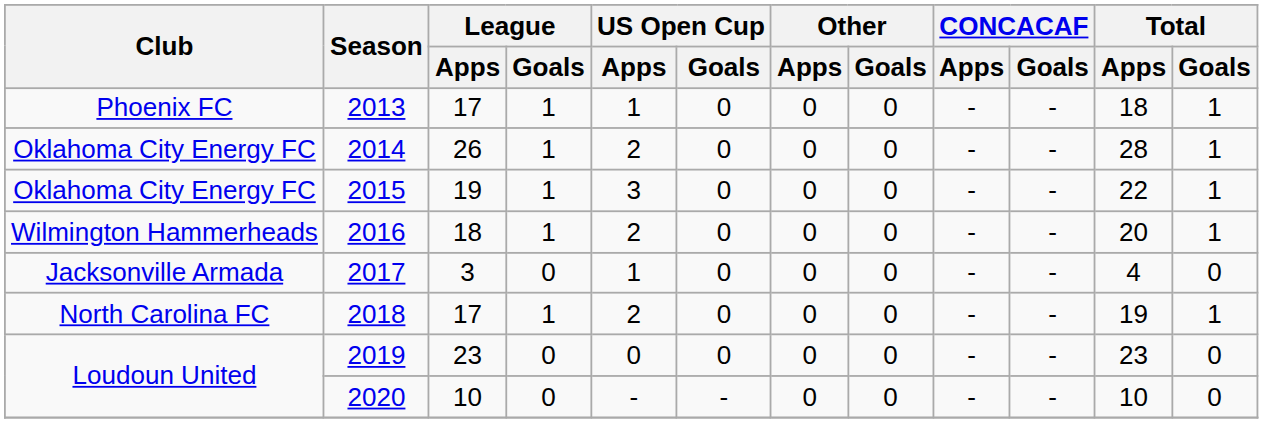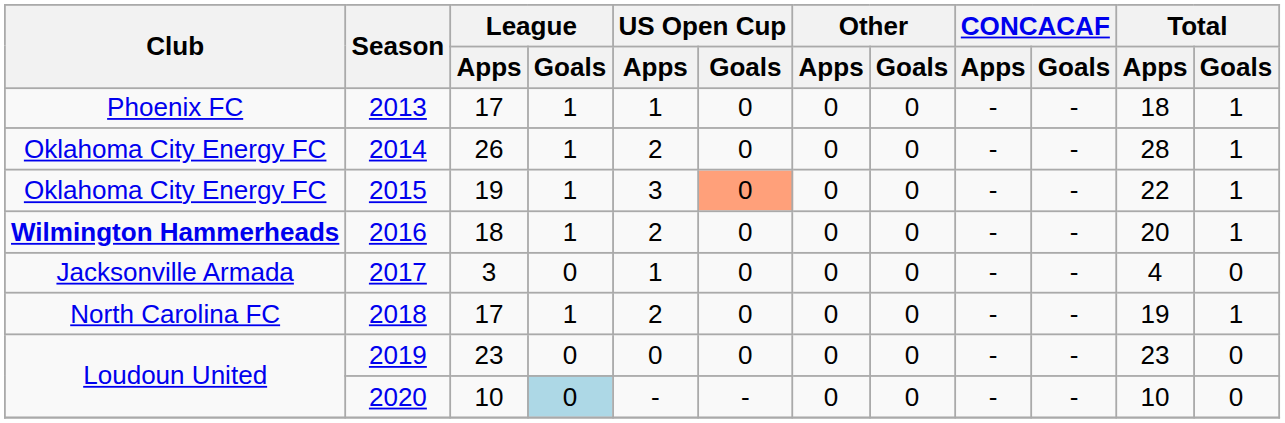2015 | US Open Cup / Goals: no background -> lightsalmon background
2016 | Club: normal -> bold
2020 | League / Goals: no background -> lightblue background
